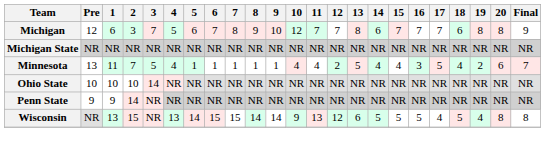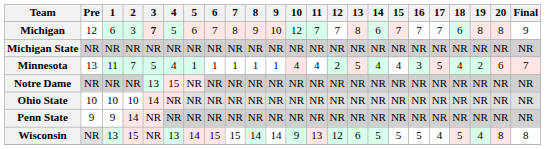Michigan | 3: normal -> bold
+ row: Notre Dame | NR | NR | NR | 13 | 15 | NR | NR | NR | NR | NR | NR | NR | NR | NR | NR | NR | NR | NR | NR | NR | NR | NR
